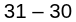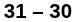row 1 | column 1: normal -> bold
